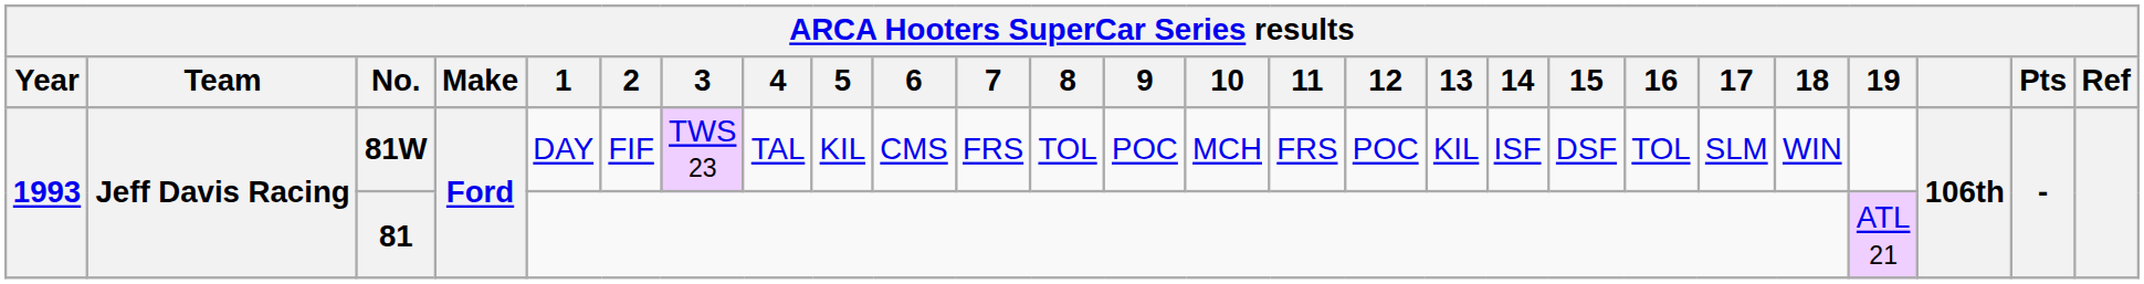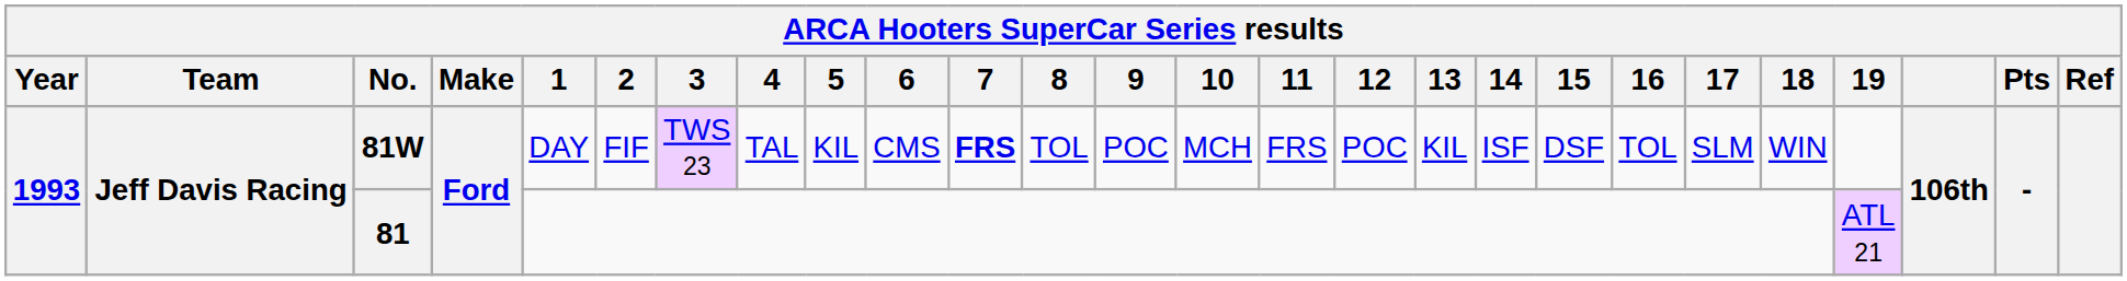81W | 7: normal -> bold
